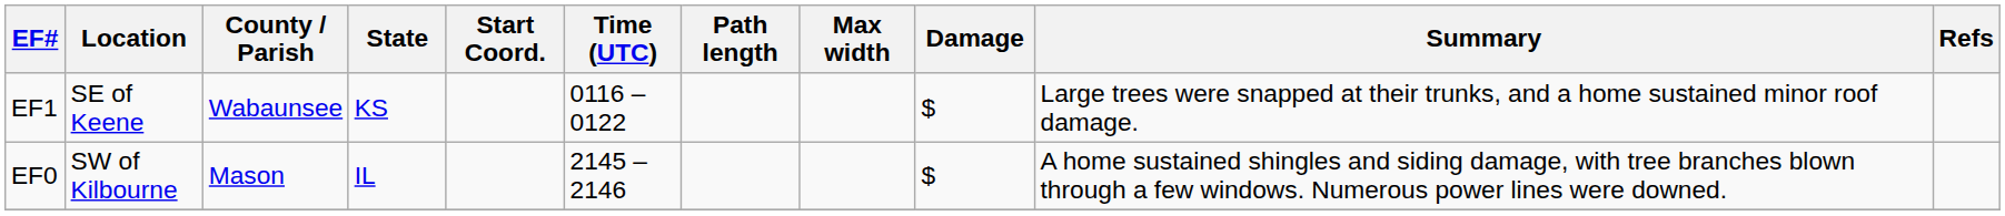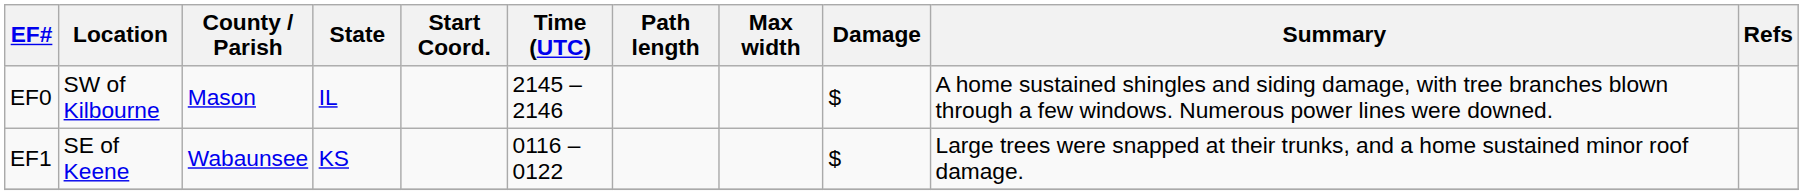rows swapped: EF0 <-> EF1
